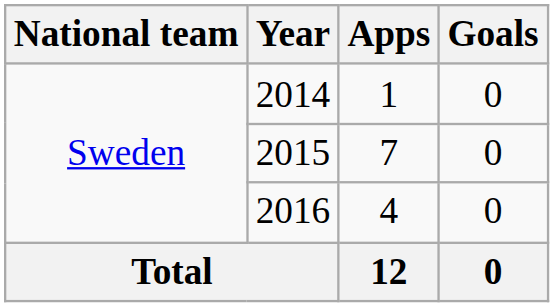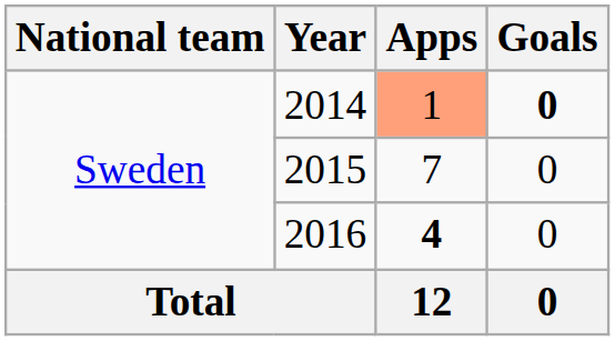2014 | Apps: no background -> lightsalmon background
2014 | Goals: normal -> bold
2016 | Apps: normal -> bold
